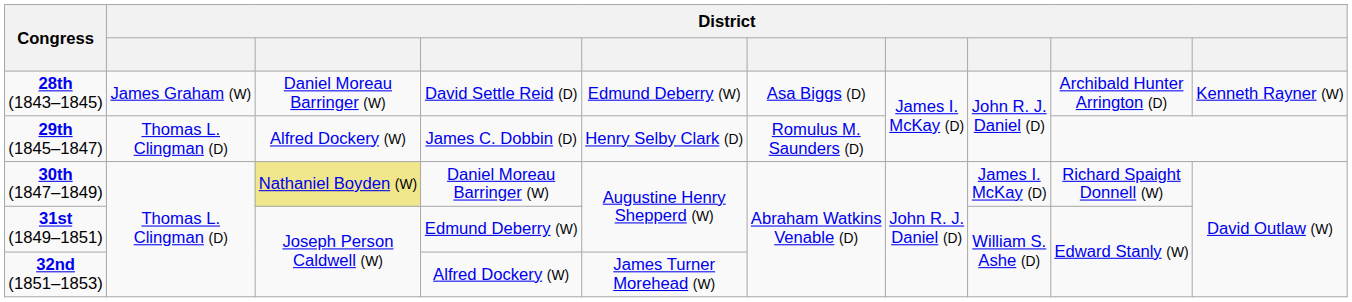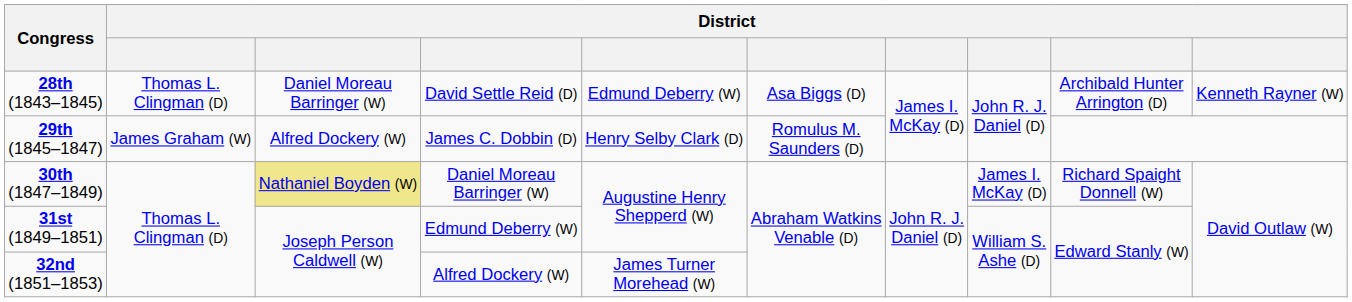28th (1843–1845) | column 2: James Graham (W) -> Thomas L. Clingman (D)
29th (1845–1847) | column 2: Thomas L. Clingman (D) -> James Graham (W)
